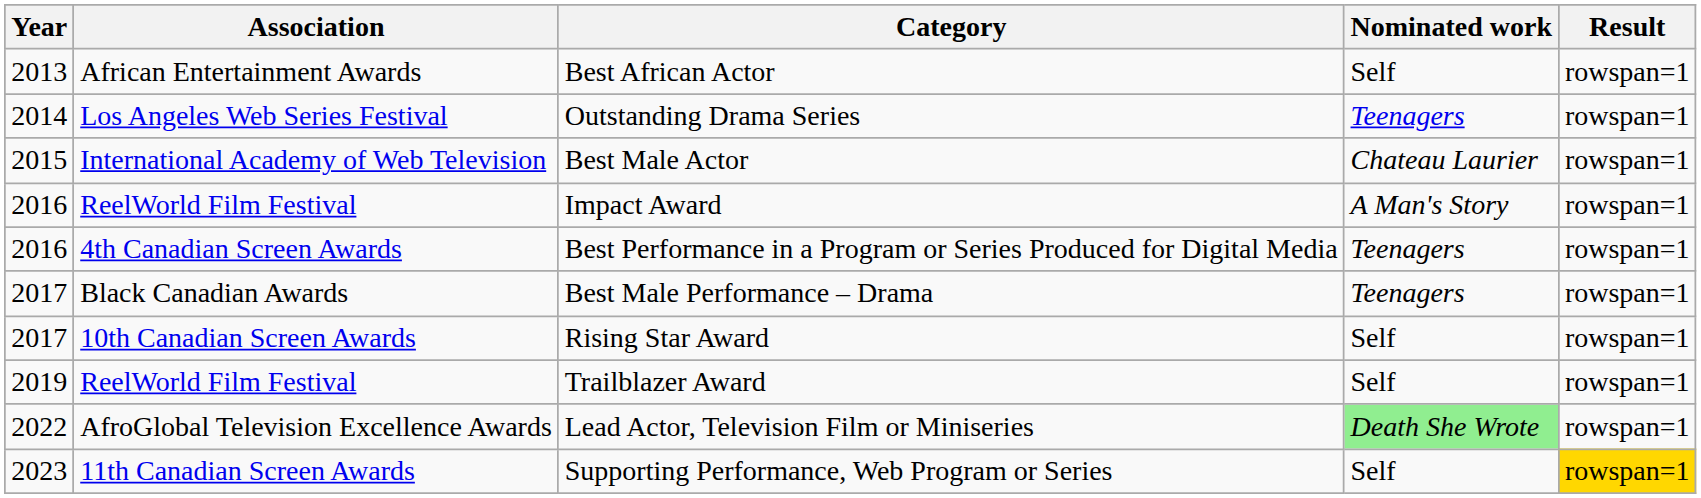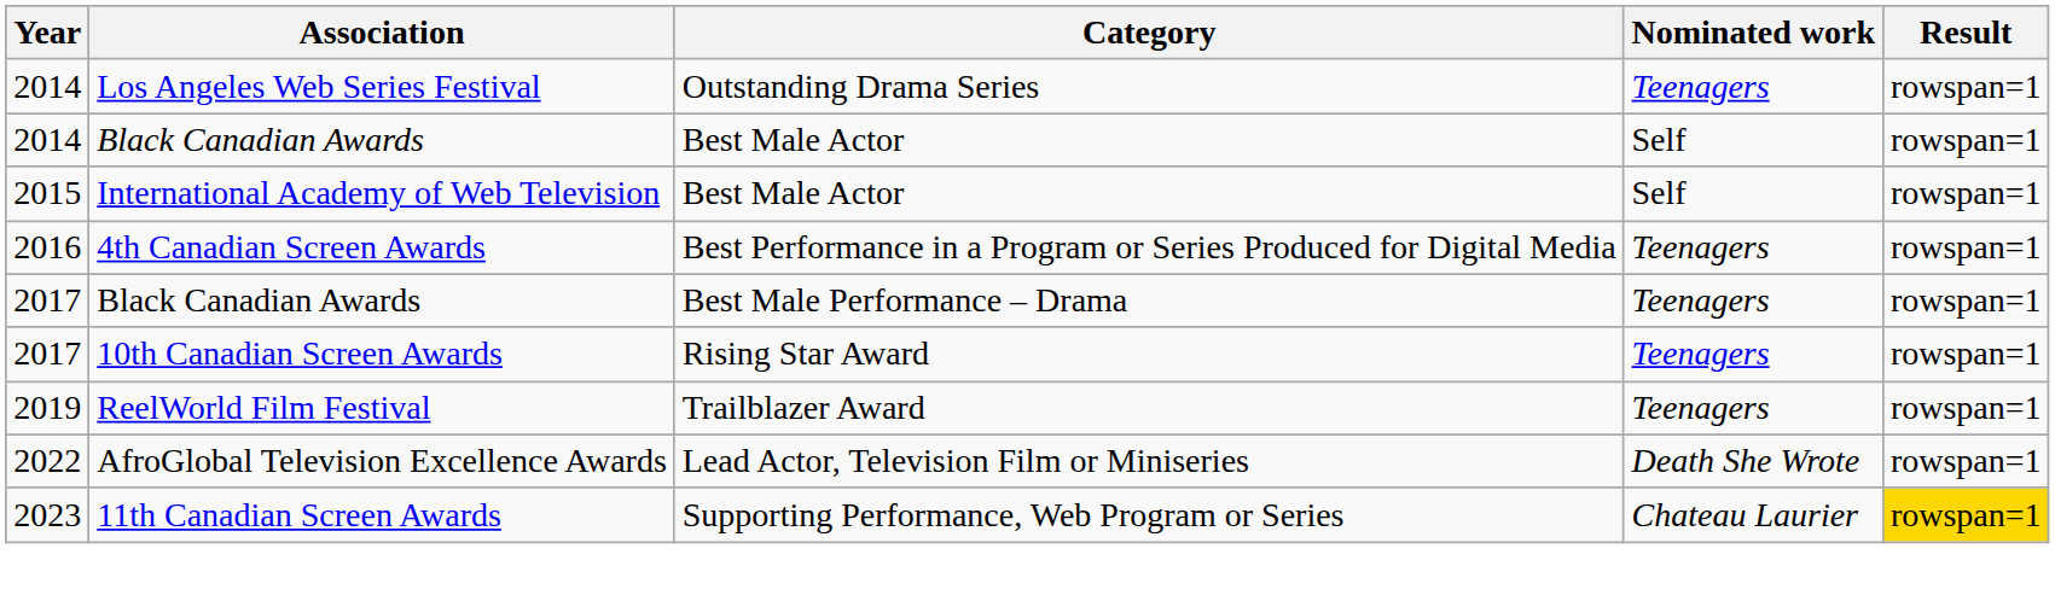- row: 2013 | African Entertainment Awards | Best African Actor | Self | rowspan=1
+ row: 2014 | Black Canadian Awards | Best Male Actor | Self | rowspan=1
2015 / Best Male Actor | Nominated work: Chateau Laurier -> Self
- row: 2016 | ReelWorld Film Festival | Impact Award | A Man's Story | rowspan=1
Rising Star Award | Nominated work: Self -> Teenagers
Trailblazer Award | Nominated work: Self -> Teenagers
Lead Actor, Television Film or Miniseries | Nominated work: lightgreen background -> no background
Supporting Performance, Web Program or Series | Nominated work: Self -> Chateau Laurier
